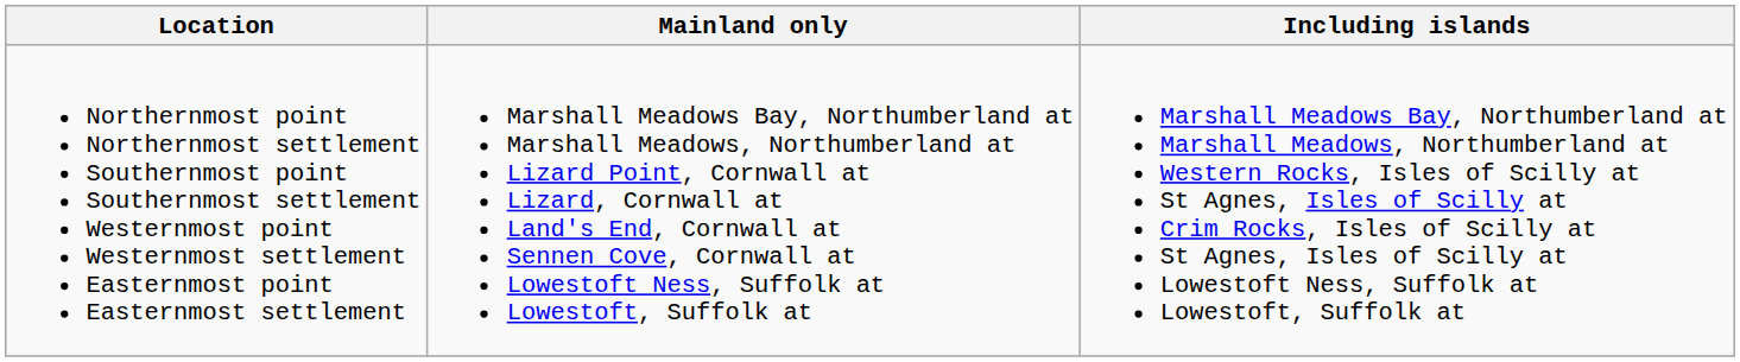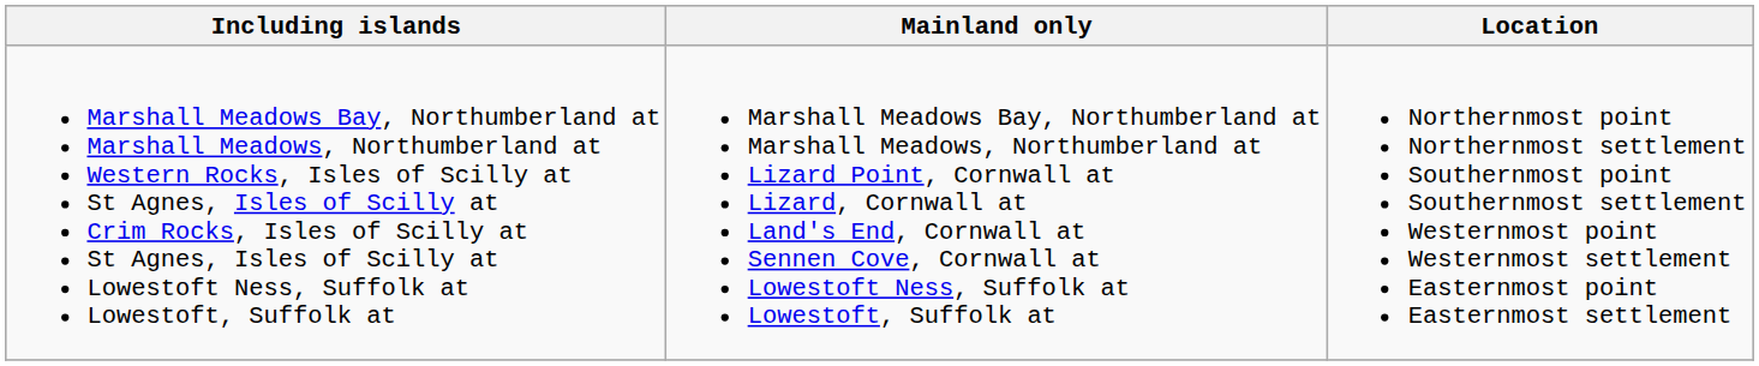columns swapped: Location <-> Including islands
